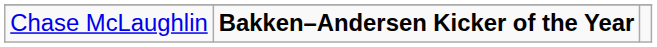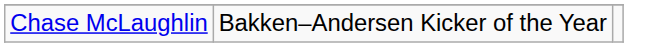Chase McLaughlin | column 2: bold -> normal
